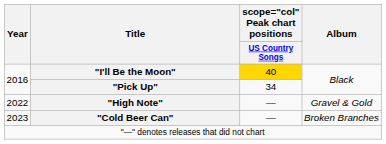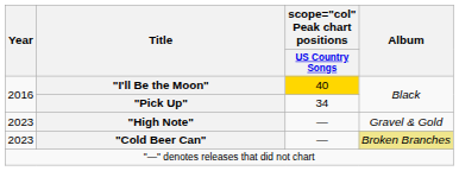"High Note" | Year: 2022 -> 2023
"Cold Beer Can" | Album: no background -> khaki background
